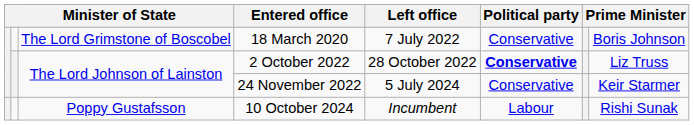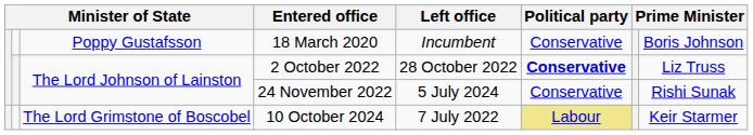18 March 2020 | column 3: The Lord Grimstone of Boscobel -> Poppy Gustafsson
18 March 2020 | Left office: 7 July 2022 -> Incumbent
24 November 2022 | column 8: Keir Starmer -> Rishi Sunak
10 October 2024 | column 3: Poppy Gustafsson -> The Lord Grimstone of Boscobel
10 October 2024 | Left office: Incumbent -> 7 July 2022
10 October 2024 | Political party: no background -> khaki background
10 October 2024 | column 8: Rishi Sunak -> Keir Starmer
